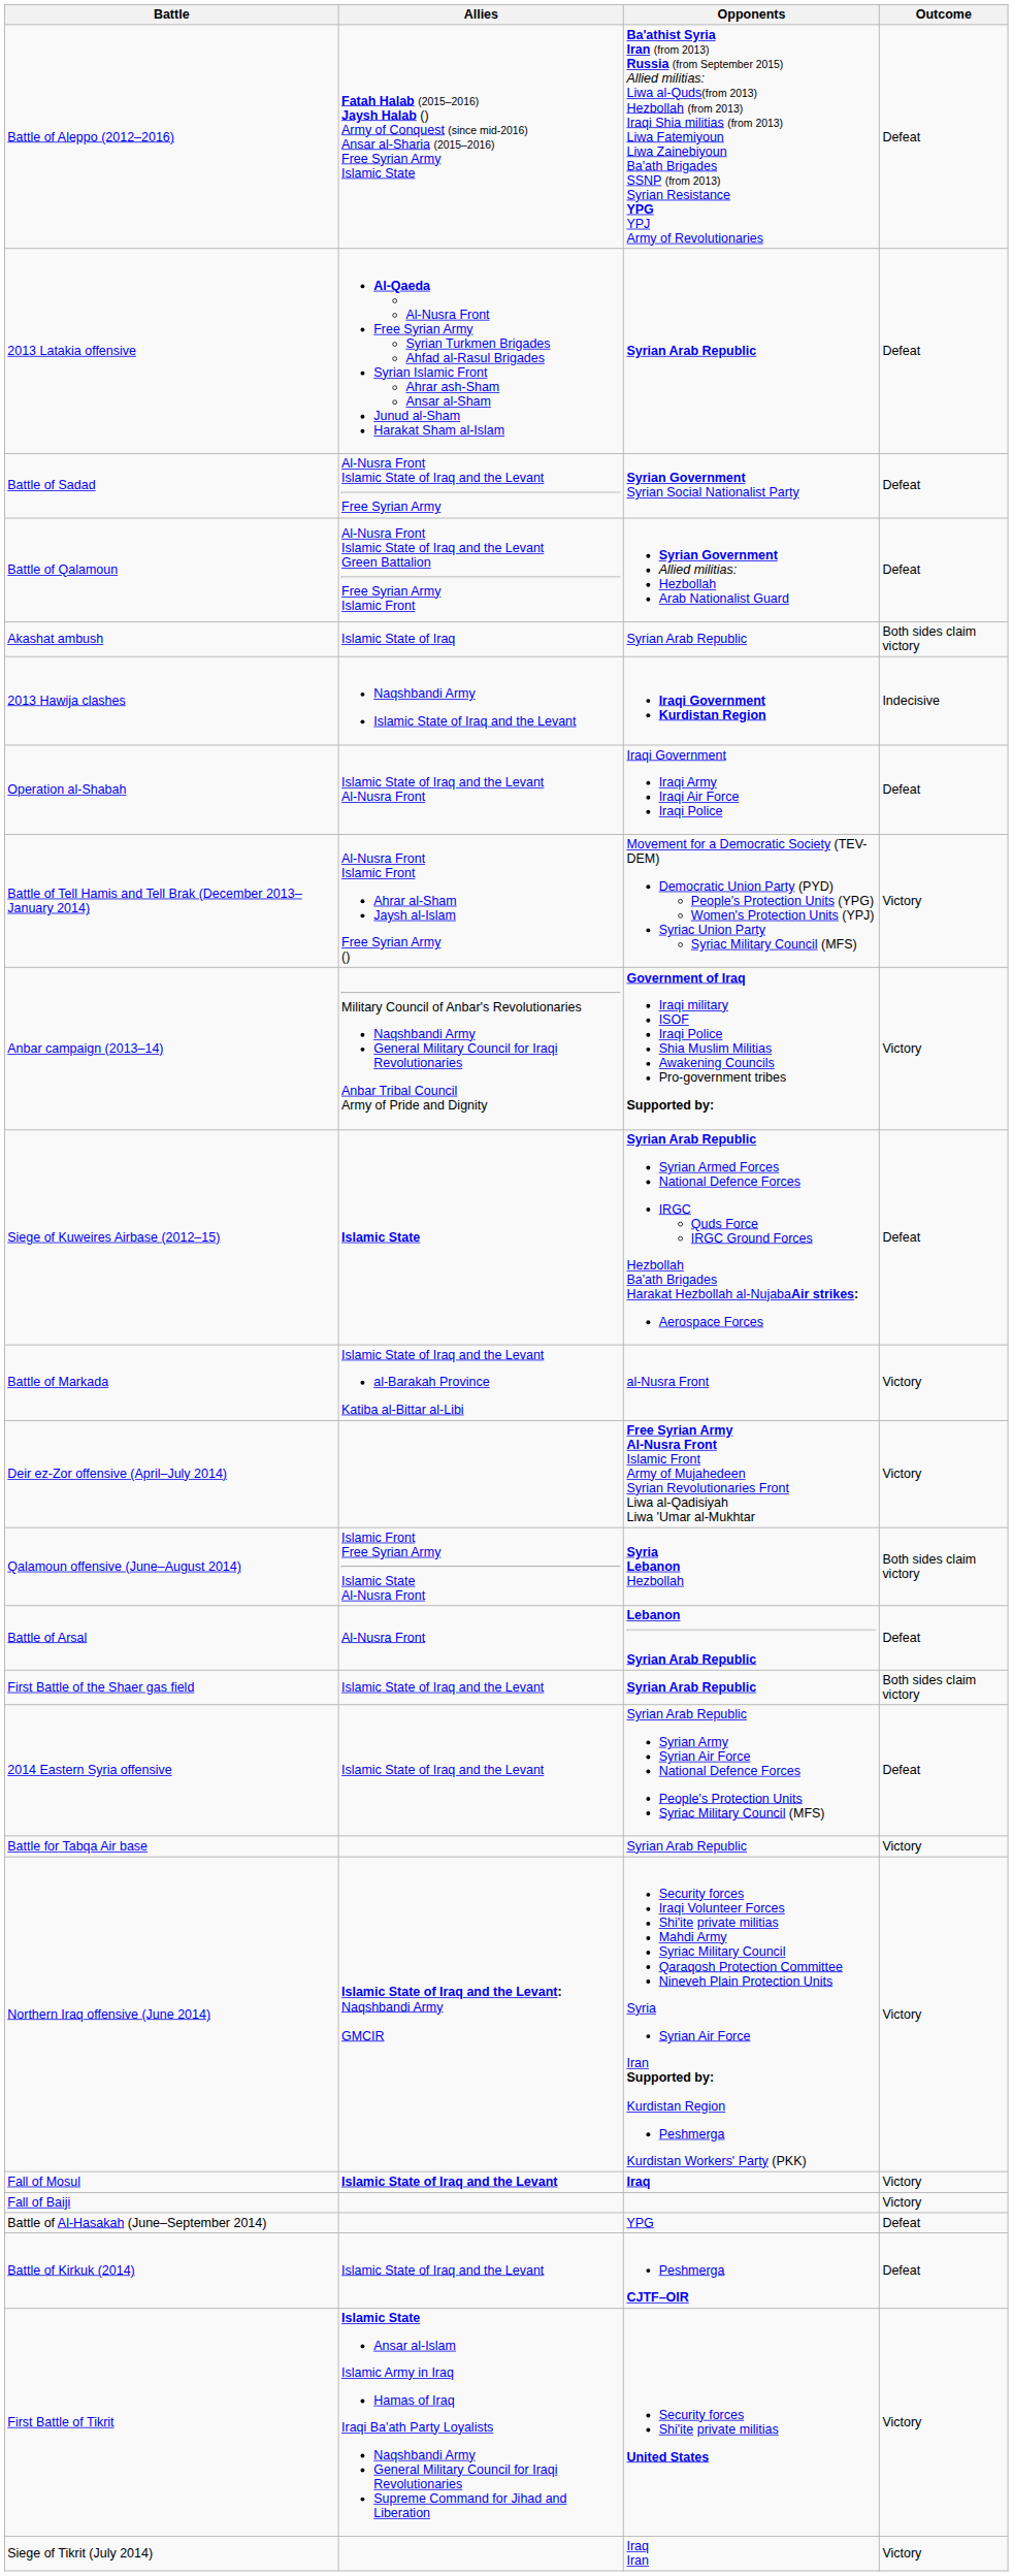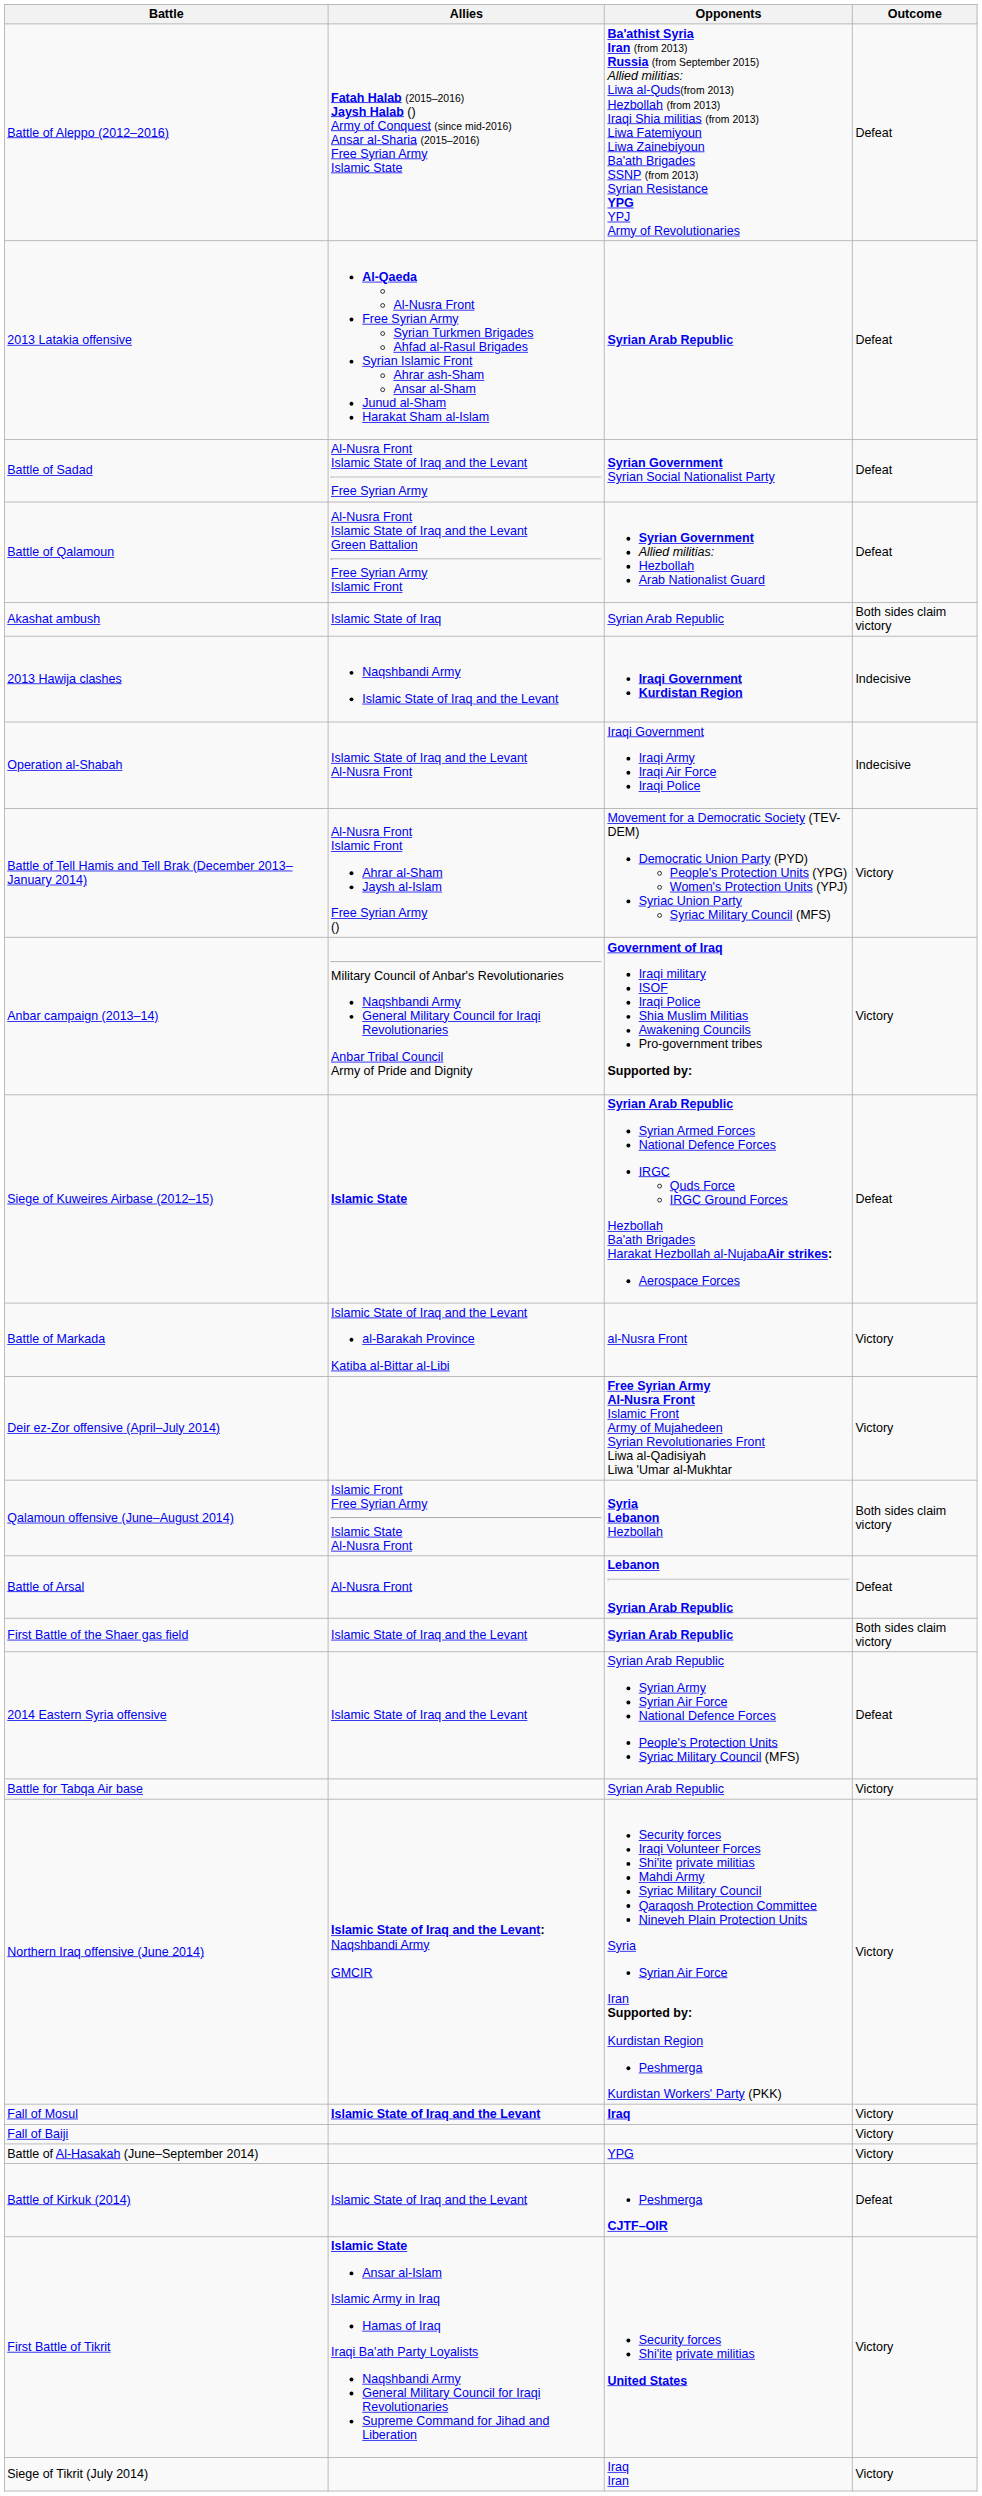Operation al-Shabah | Outcome: Defeat -> Indecisive
Battle of Al-Hasakah (June–September 2014) | Outcome: Defeat -> Victory
